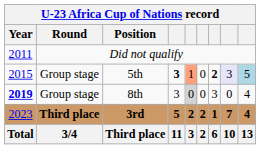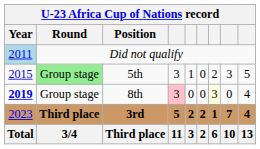Did not qualify | Year: no background -> lightblue background
5th | Round: no background -> lightgreen background
5th | column 4: bold -> normal
5th | column 5: lightsalmon background -> no background
5th | column 7: bold -> normal
5th | column 8: lavender background -> no background
5th | column 9: lightblue background -> no background
8th | column 4: no background -> pink background
8th | column 5: lightgrey background -> no background
8th | column 7: no background -> lightyellow background
